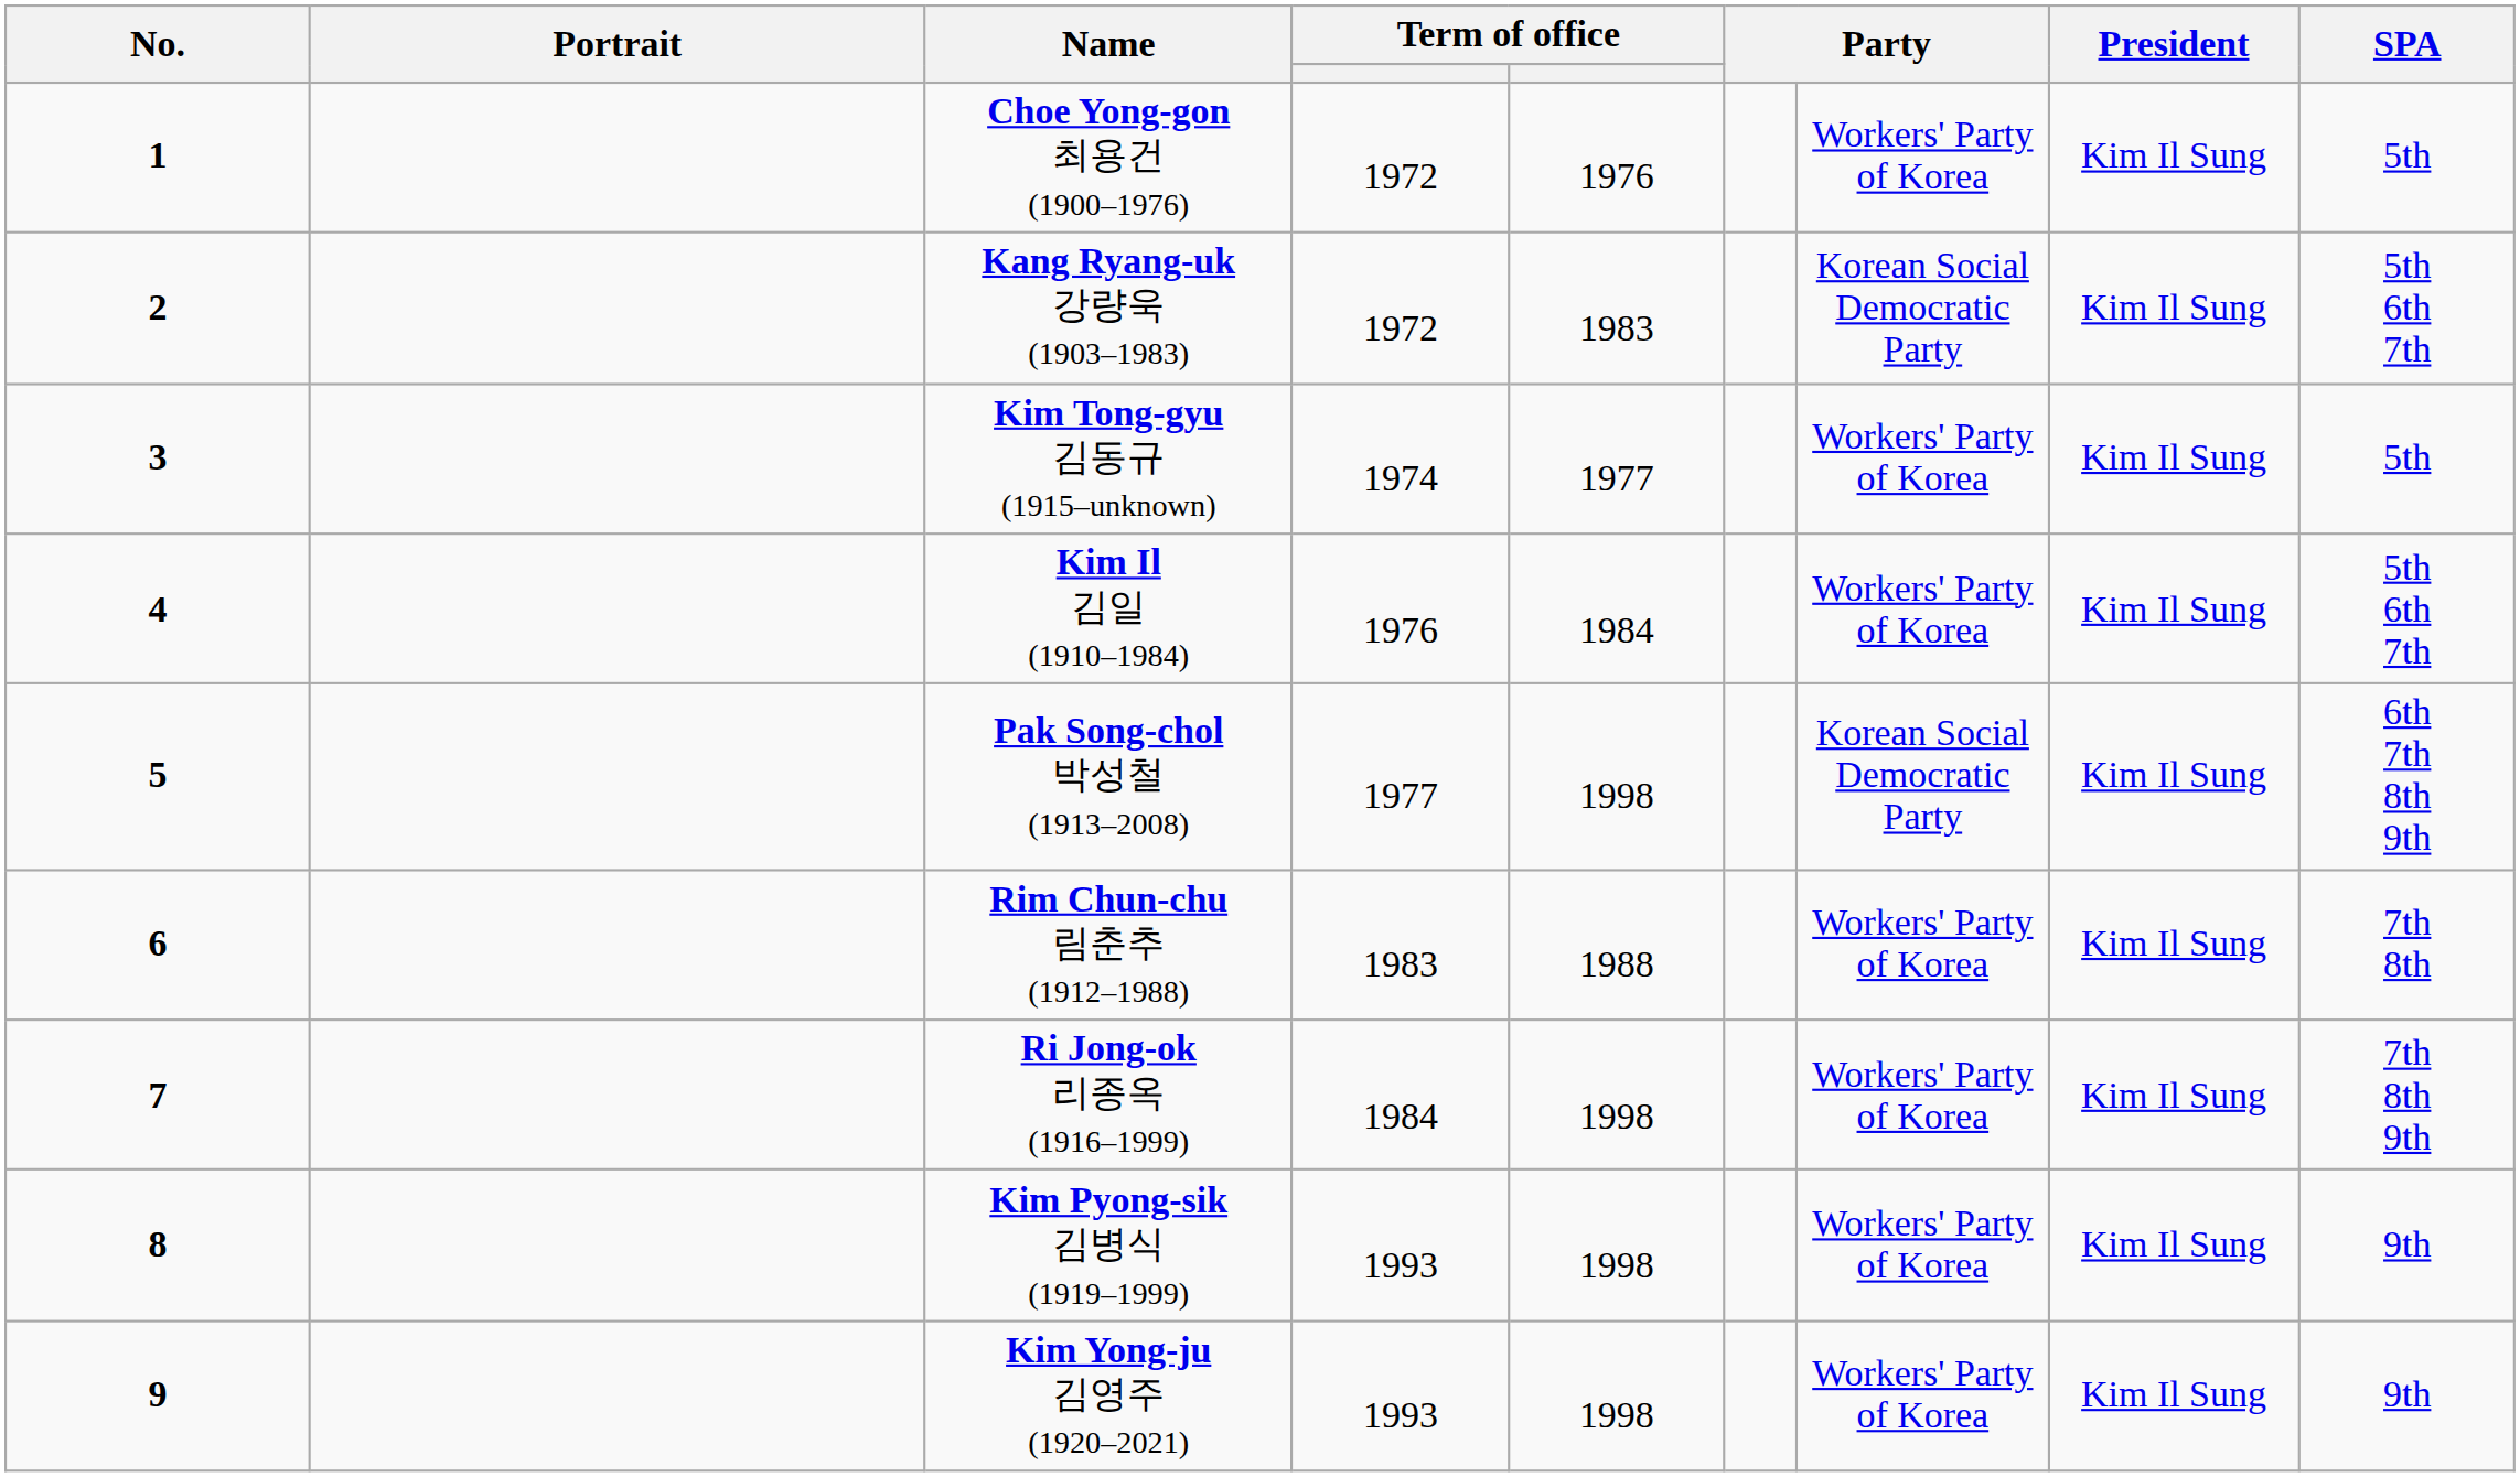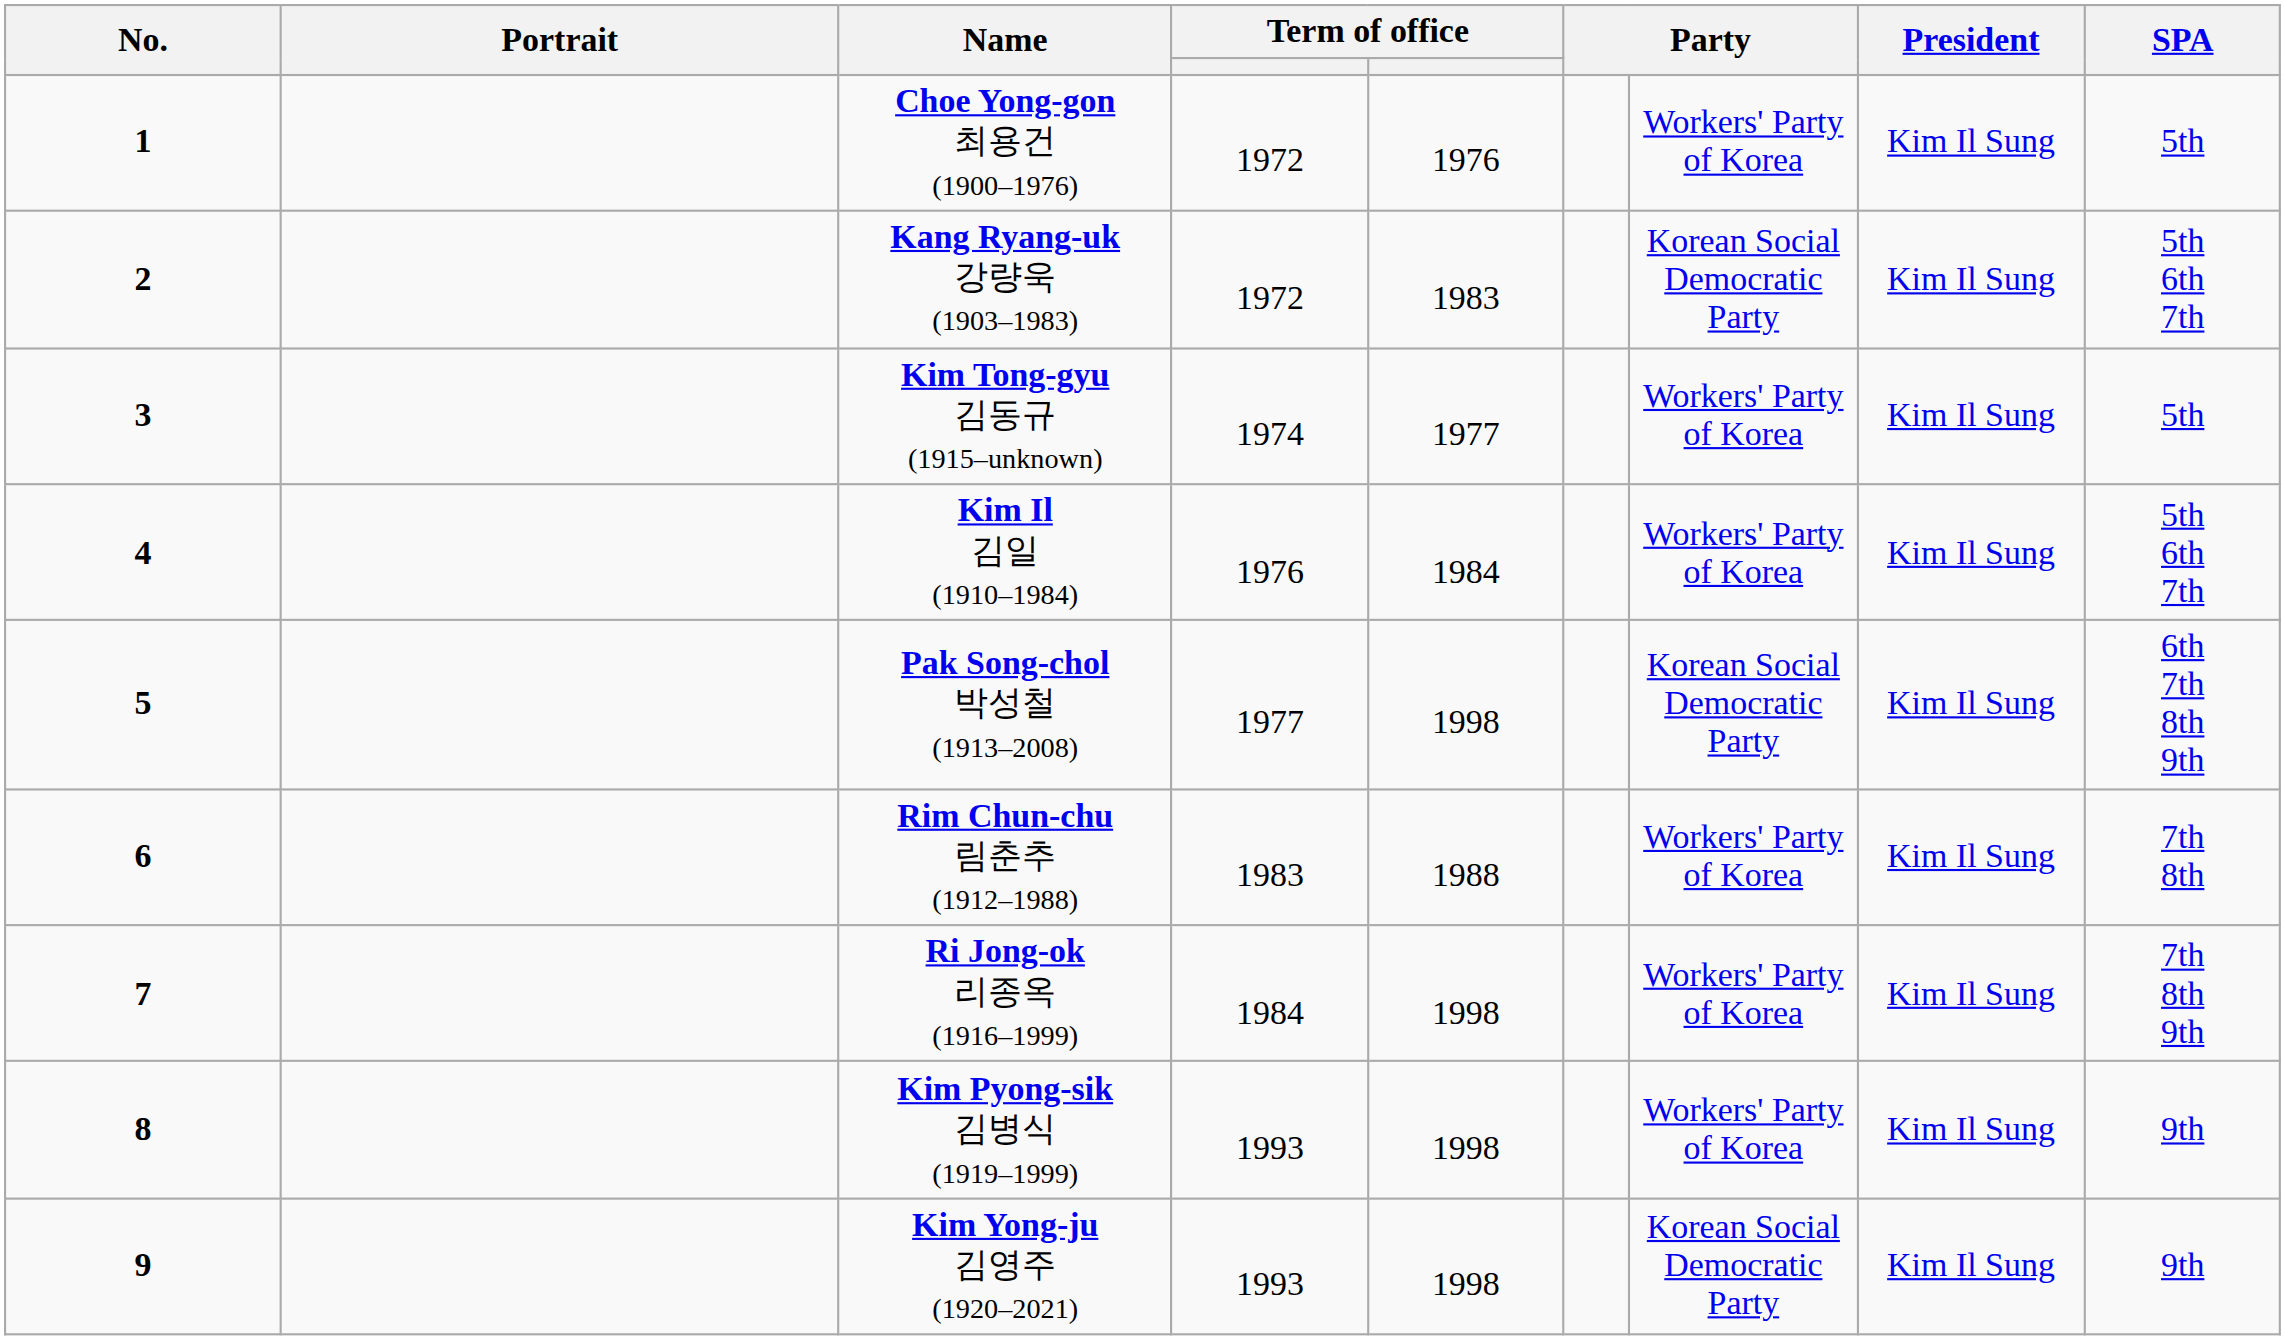Kim Yong-ju 김영주 (1920–2021) | column 7: Workers' Party of Korea -> Korean Social Democratic Party
